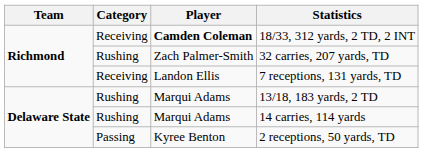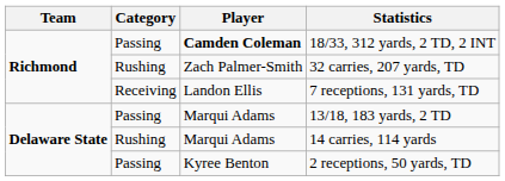18/33, 312 yards, 2 TD, 2 INT | Category: Receiving -> Passing
13/18, 183 yards, 2 TD | Category: Rushing -> Passing
